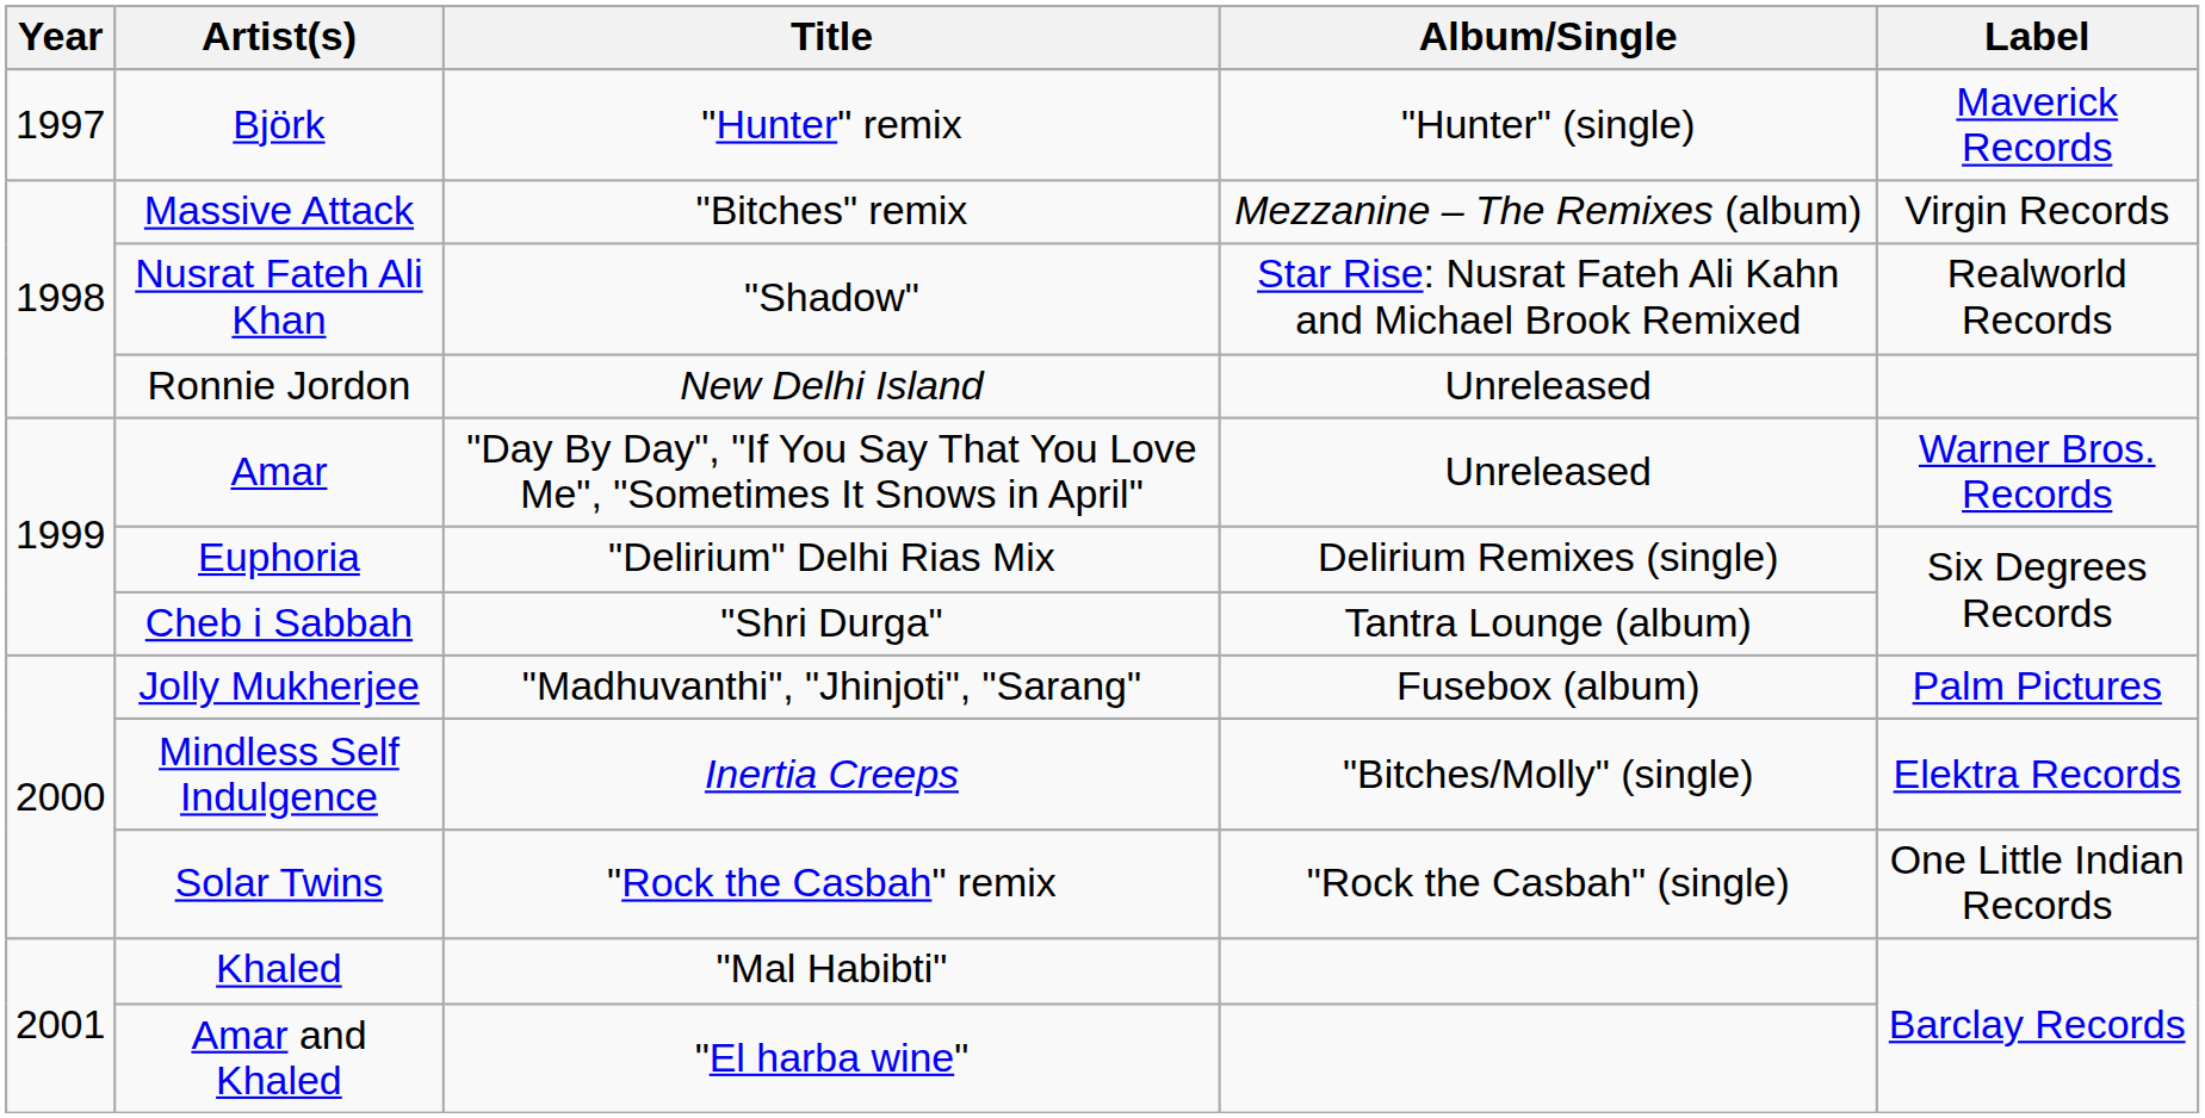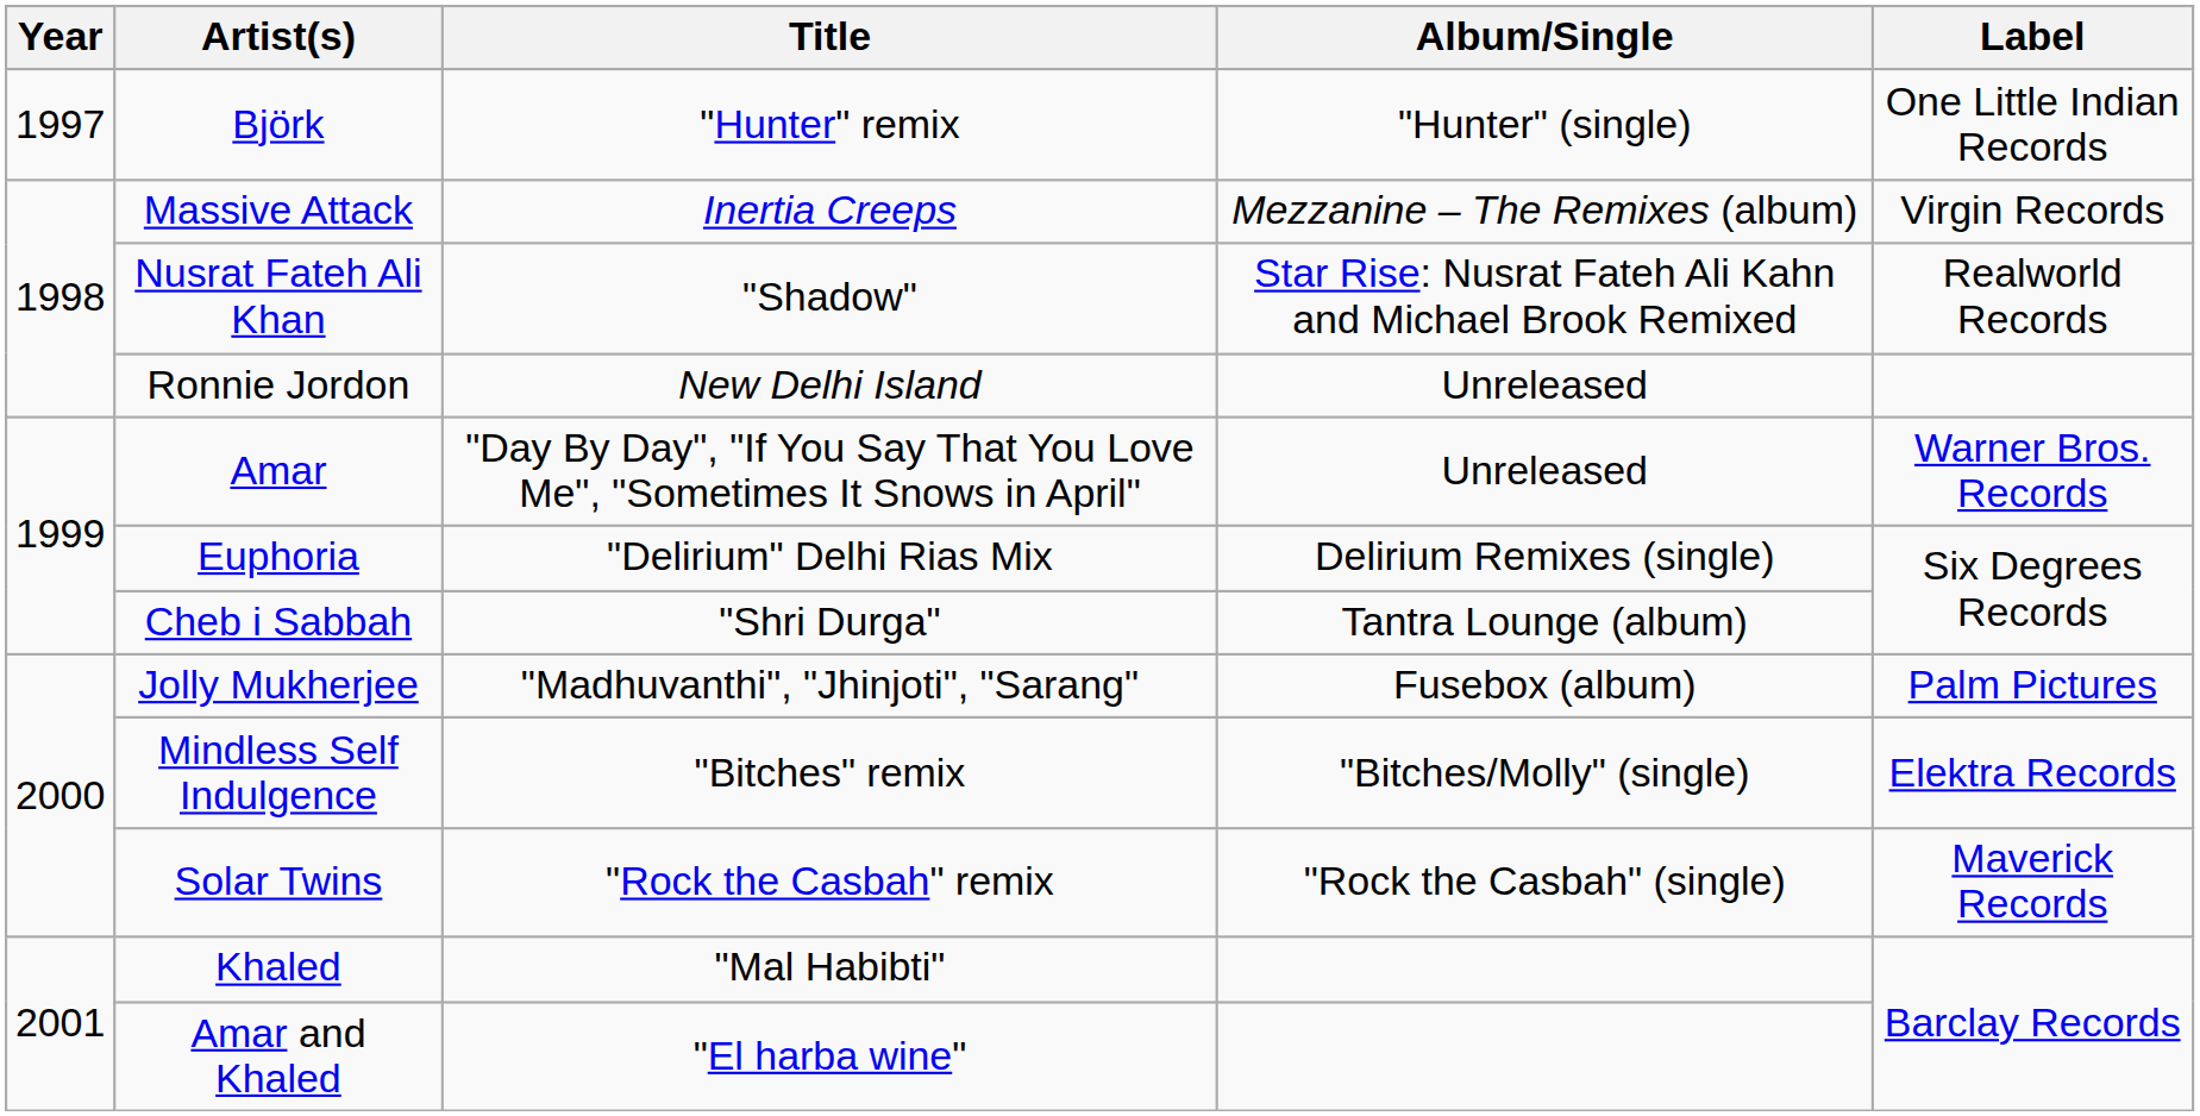Björk | Label: Maverick Records -> One Little Indian Records
Massive Attack | Title: "Bitches" remix -> Inertia Creeps
Mindless Self Indulgence | Title: Inertia Creeps -> "Bitches" remix
Solar Twins | Label: One Little Indian Records -> Maverick Records
